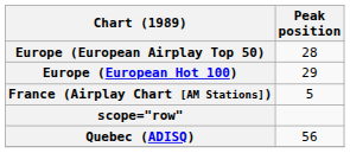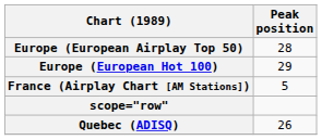Quebec (ADISQ) | Peak position: 56 -> 26
